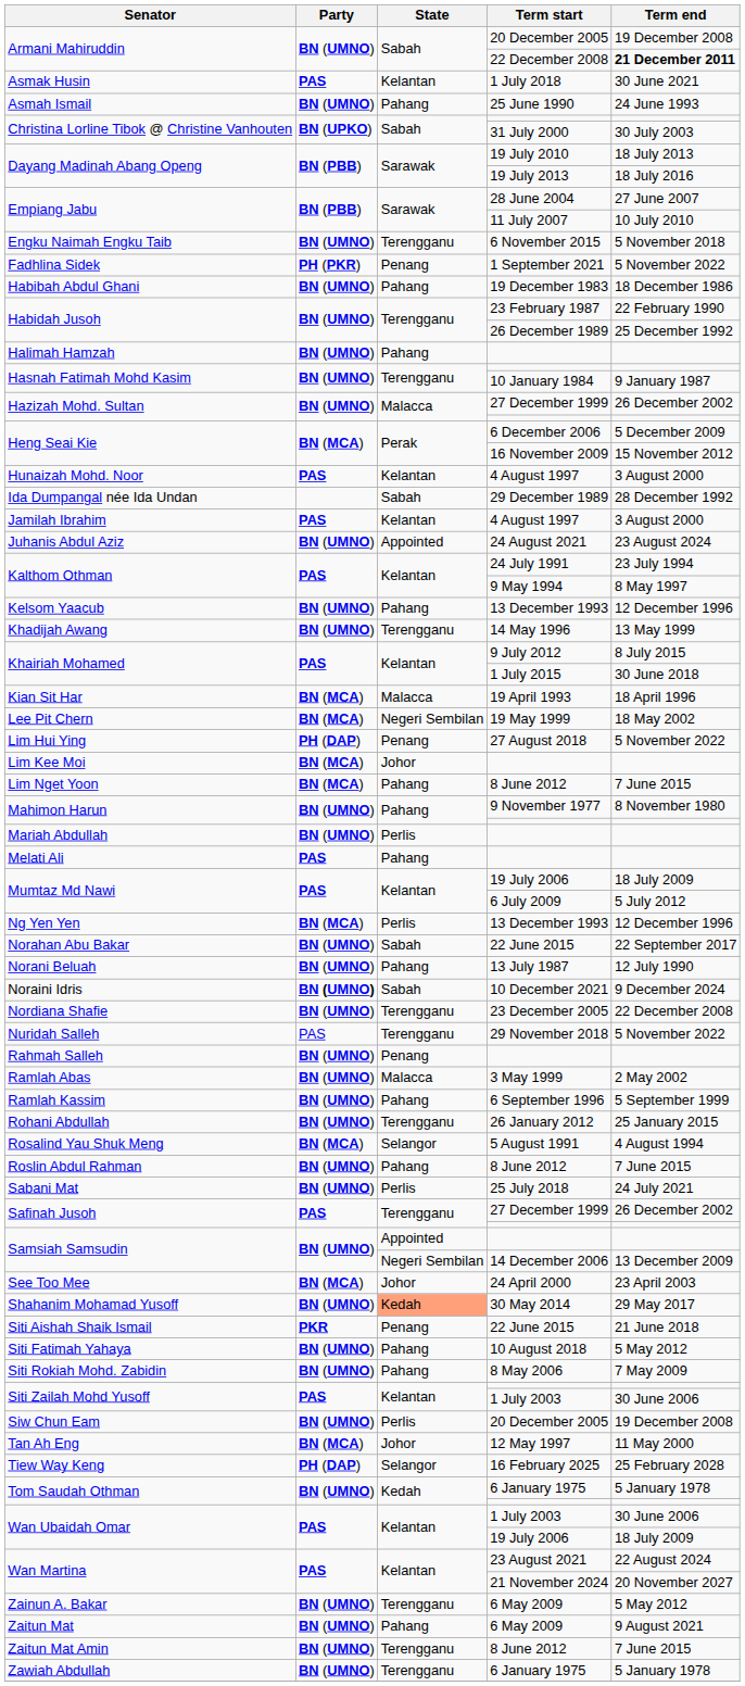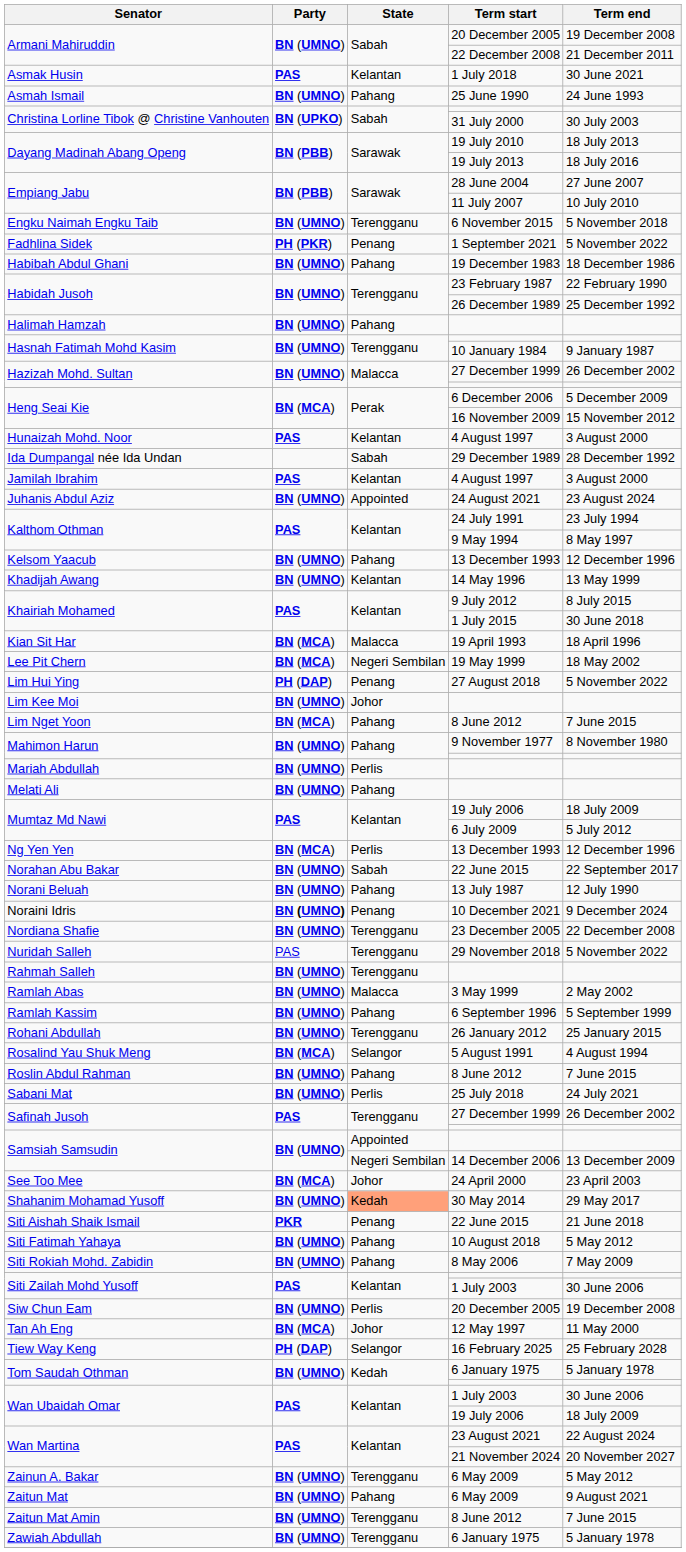Armani Mahiruddin / 22 December 2008 | Term end: bold -> normal
Khadijah Awang | State: Terengganu -> Kelantan
Lim Kee Moi | Party: BN (MCA) -> BN (UMNO)
Melati Ali | Party: PAS -> BN (UMNO)
Noraini Idris | State: Sabah -> Penang
Rahmah Salleh | State: Penang -> Terengganu
